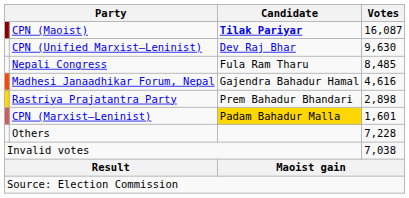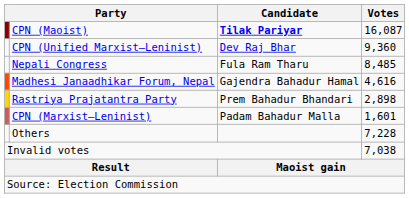CPN (Unified Marxist–Leninist) | Votes: 9,630 -> 9,360
CPN (Marxist–Leninist) | Candidate: gold background -> no background
